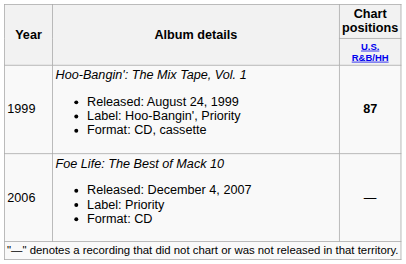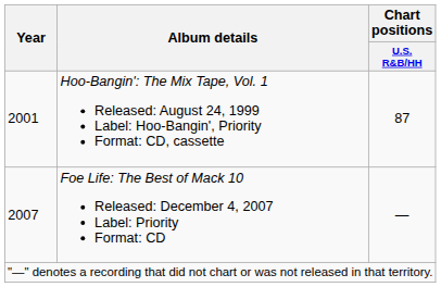row 3 | Year: 1999 -> 2001
row 3 | Chart positions / U.S. R&B/HH: bold -> normal
row 4 | Year: 2006 -> 2007
